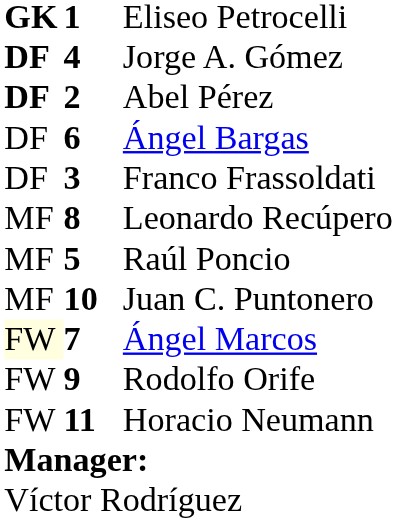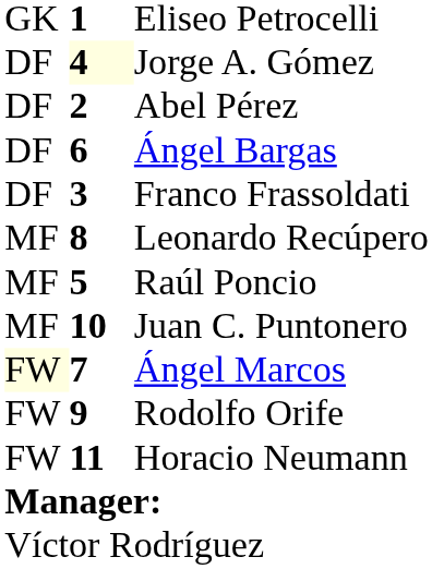Eliseo Petrocelli | column 1: bold -> normal
Jorge A. Gómez | column 1: bold -> normal
Jorge A. Gómez | column 2: no background -> lightyellow background
Abel Pérez | column 1: bold -> normal
